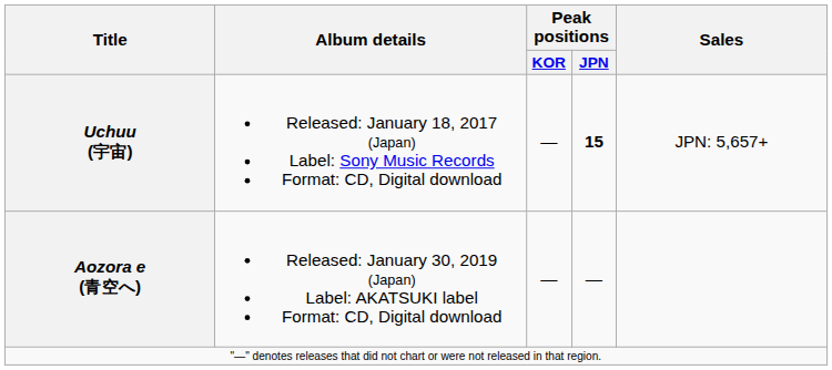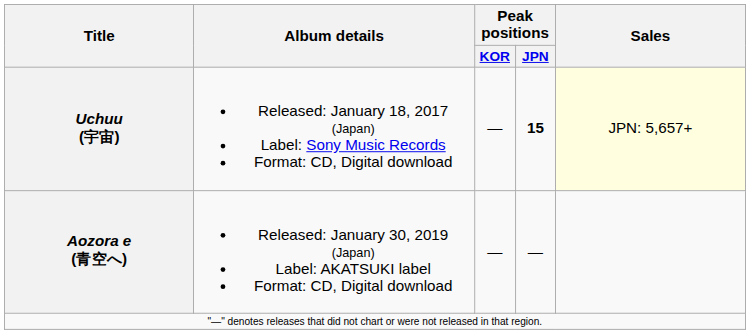Uchuu (宇宙) | Sales: no background -> lightyellow background
